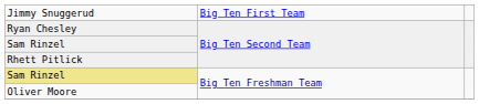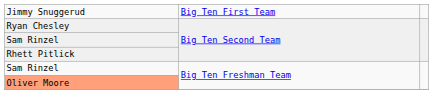Sam Rinzel / Big Ten Freshman Team | column 1: khaki background -> no background
Oliver Moore | column 1: no background -> lightsalmon background
